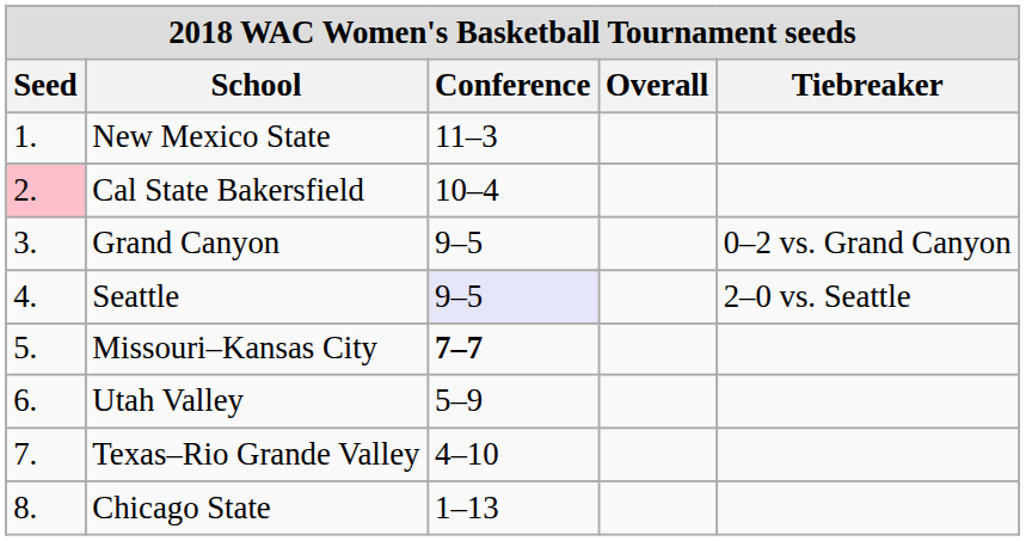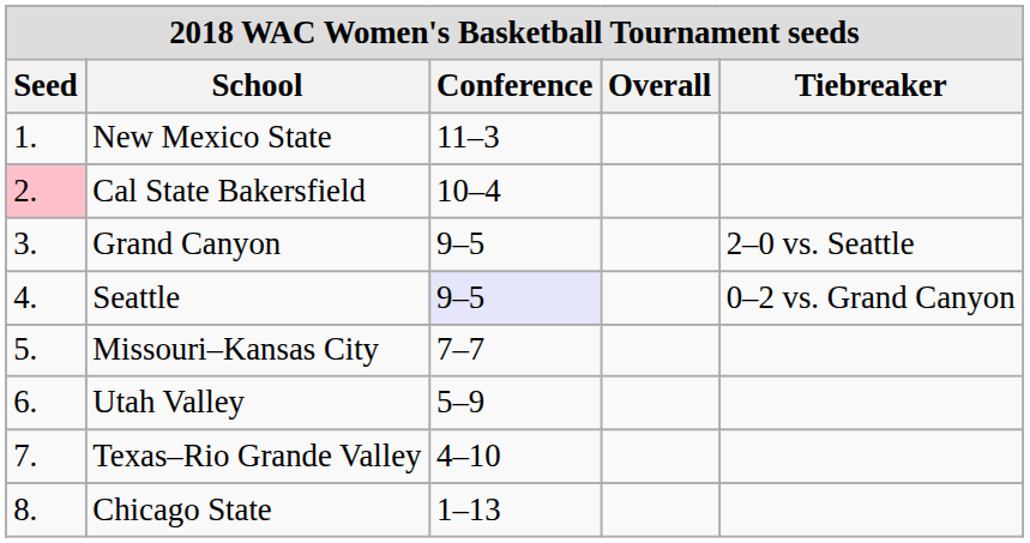Grand Canyon | Tiebreaker: 0–2 vs. Grand Canyon -> 2–0 vs. Seattle
Seattle | Tiebreaker: 2–0 vs. Seattle -> 0–2 vs. Grand Canyon
Missouri–Kansas City | Conference: bold -> normal
